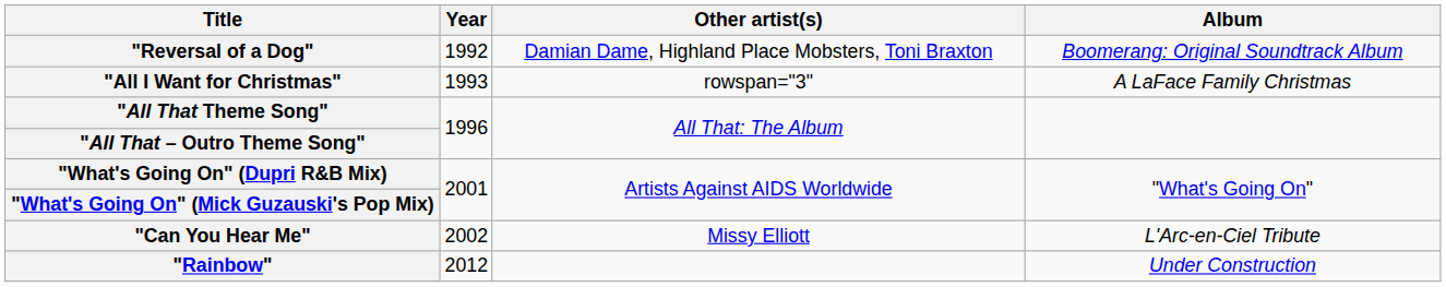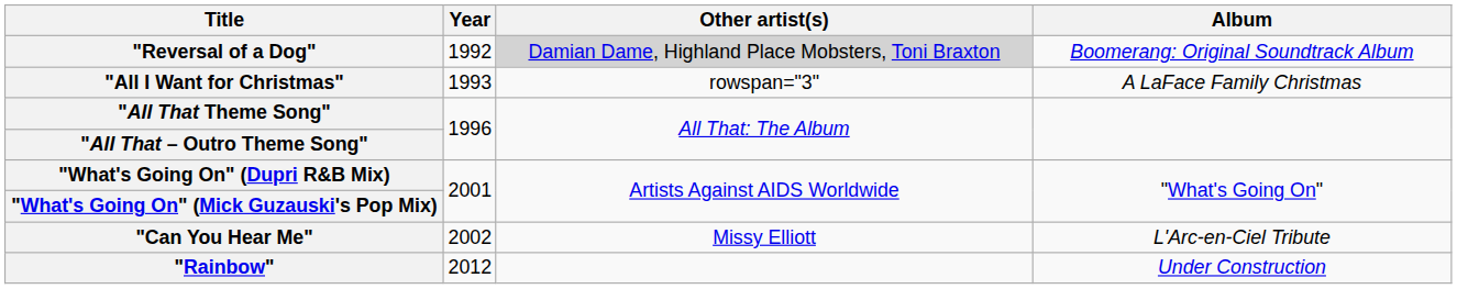"Reversal of a Dog" | Other artist(s): no background -> lightgrey background
